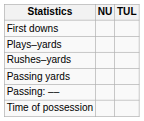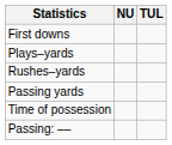rows swapped: Passing: –– <-> Time of possession
